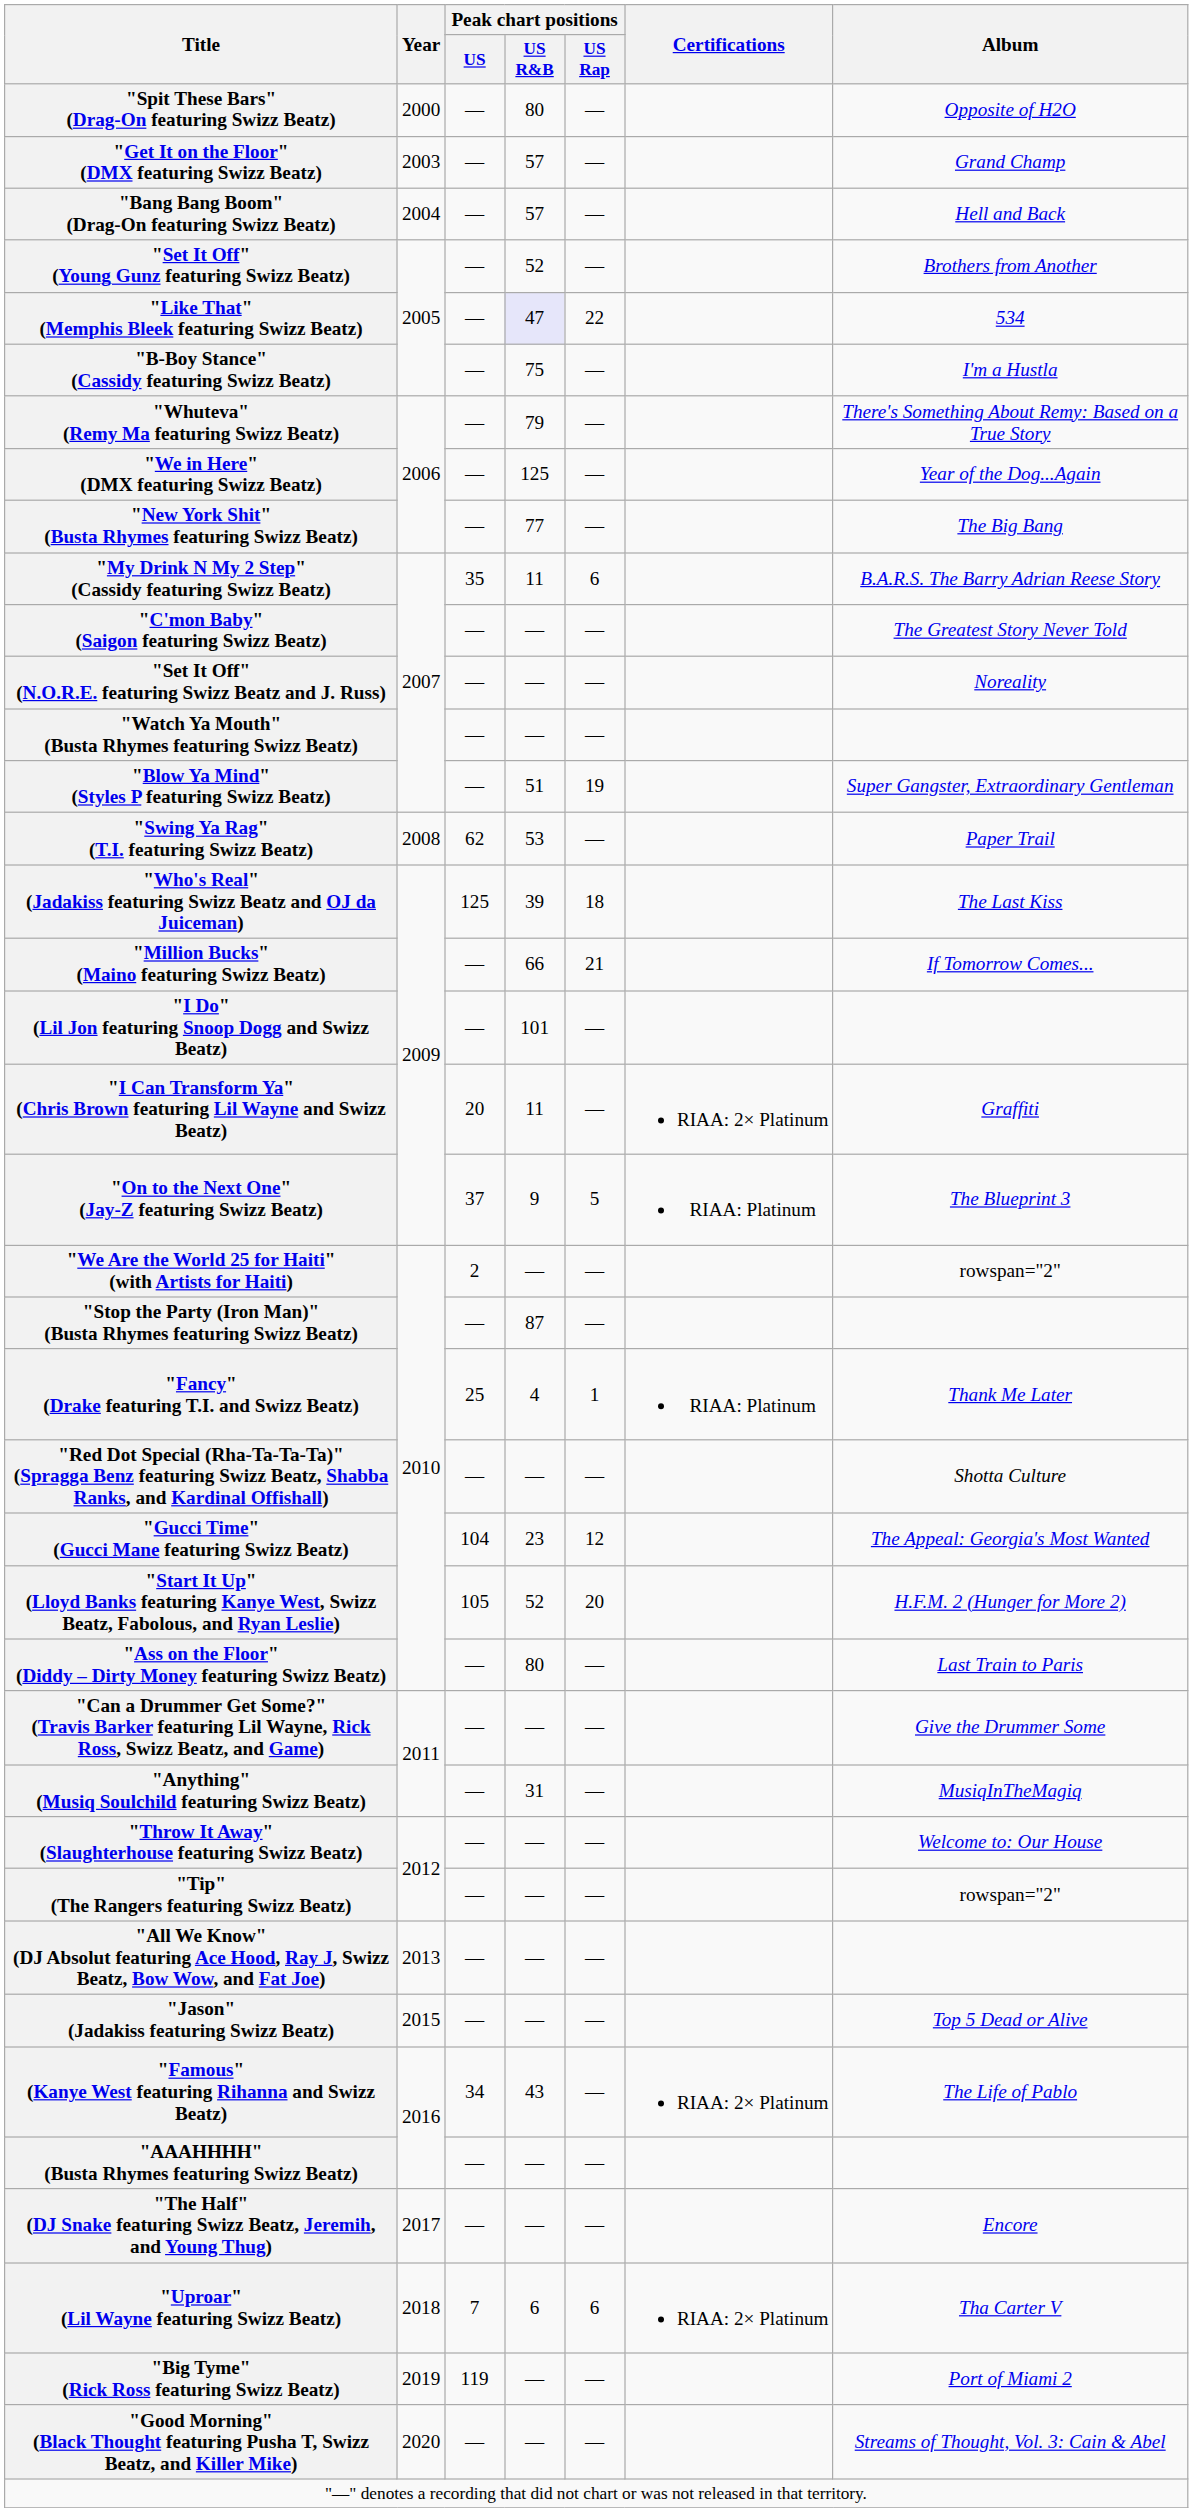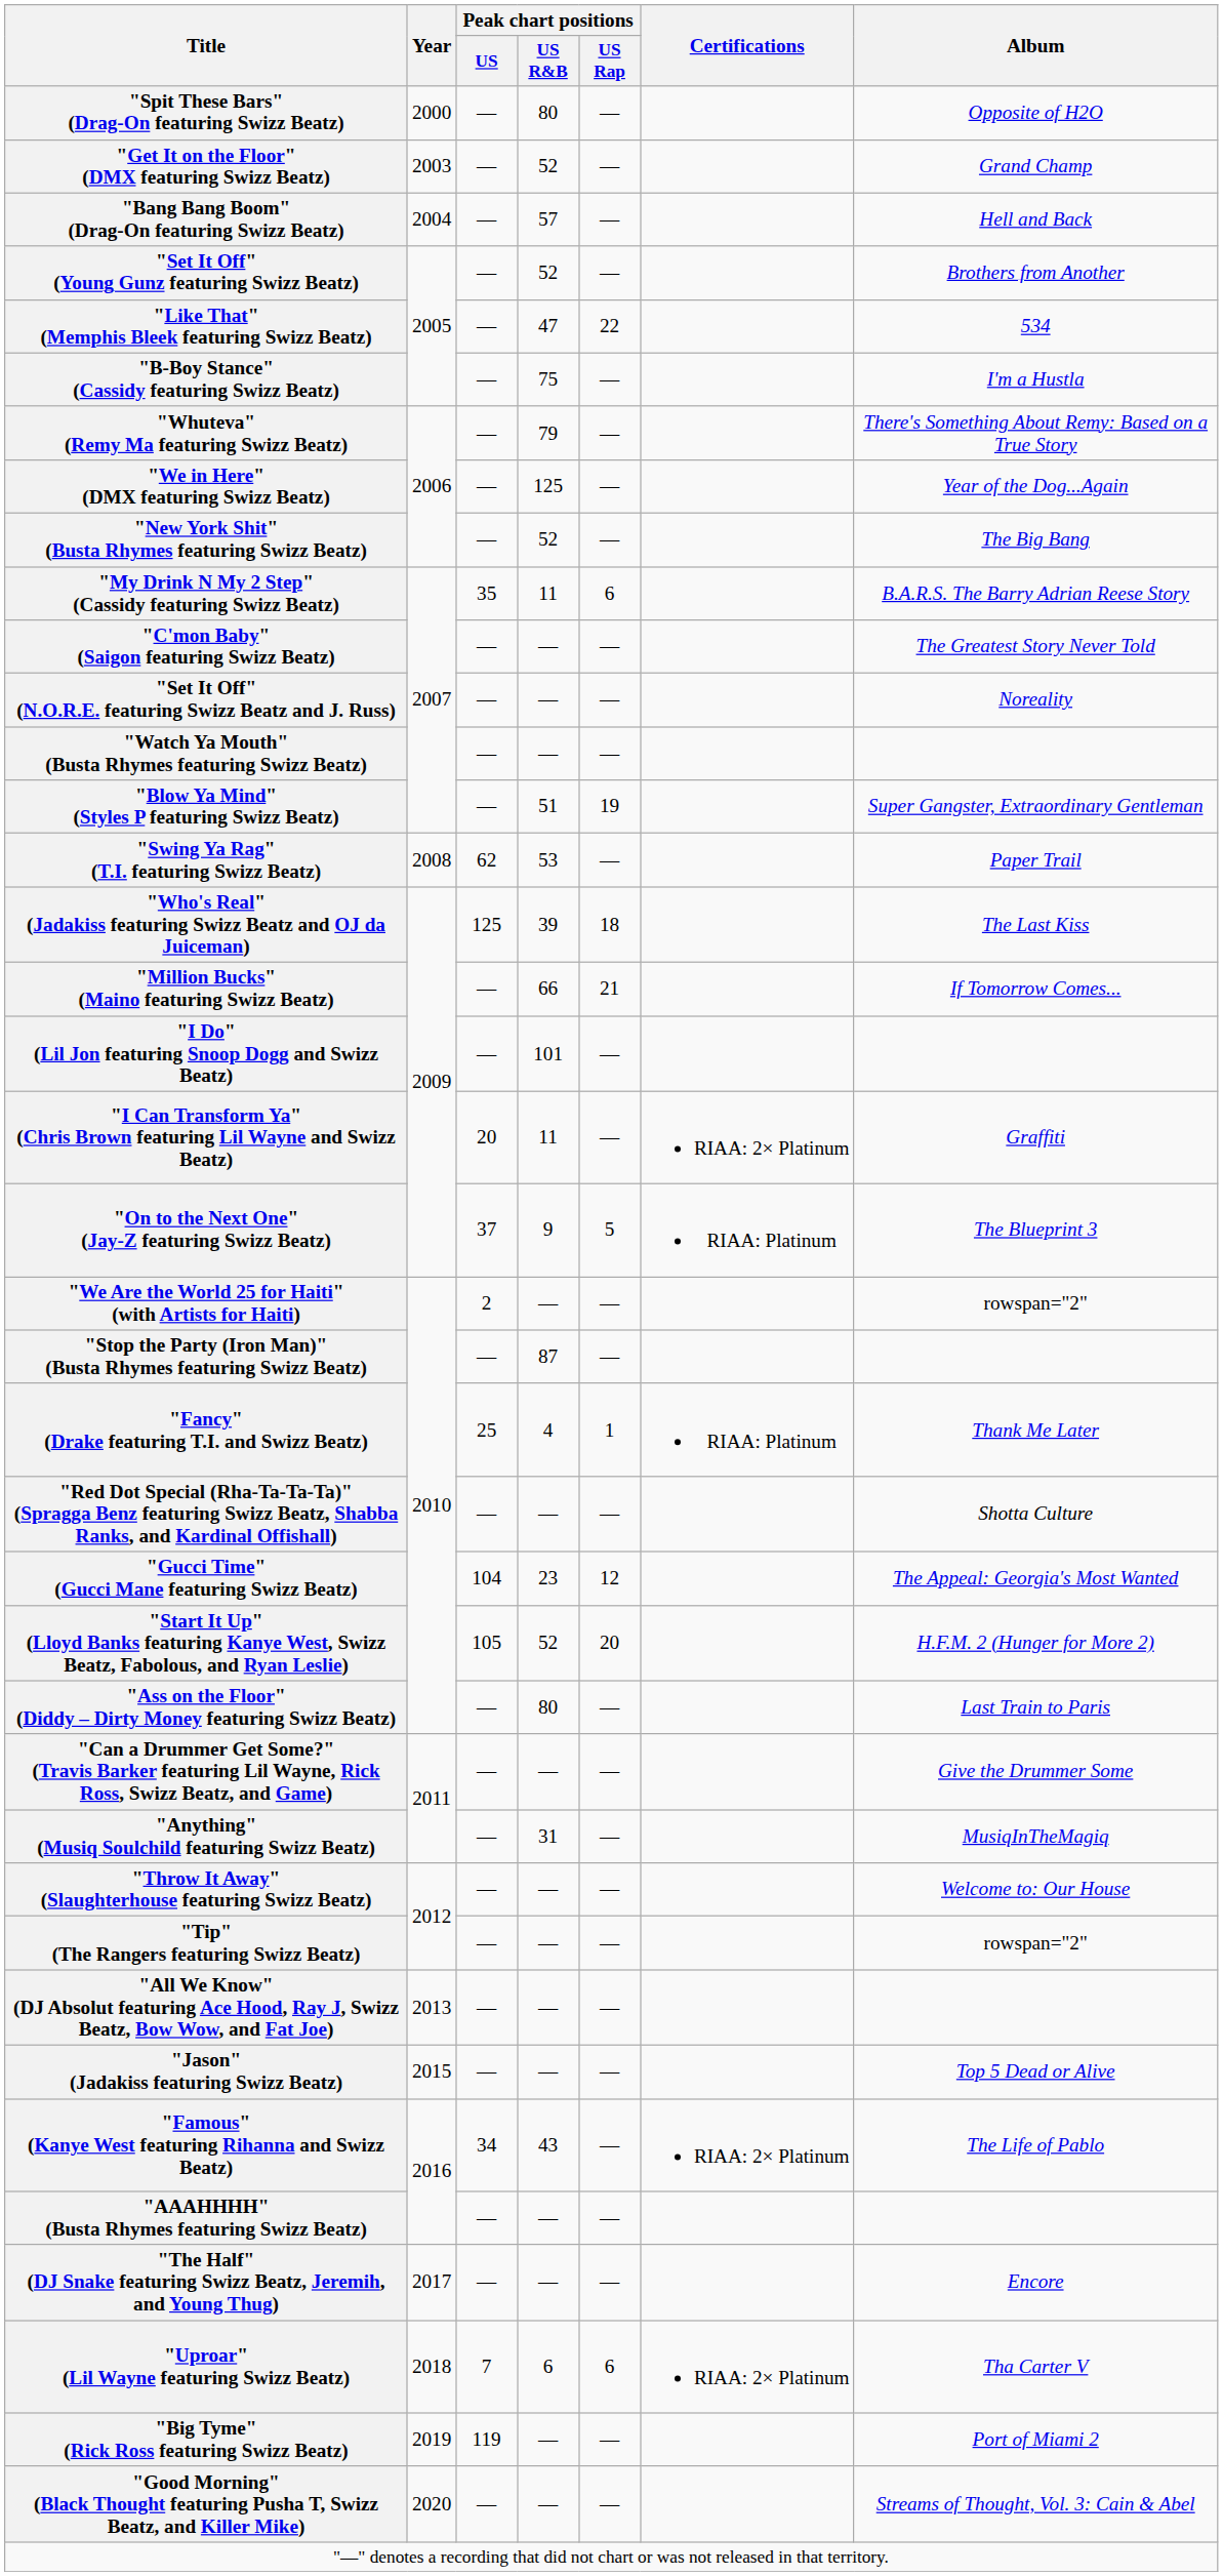"Get It on the Floor" (DMX featuring Swizz Beatz) | Peak chart positions / US R&B: 57 -> 52
"Like That" (Memphis Bleek featuring Swizz Beatz) | Peak chart positions / US R&B: lavender background -> no background
"New York Shit" (Busta Rhymes featuring Swizz Beatz) | Peak chart positions / US R&B: 77 -> 52
